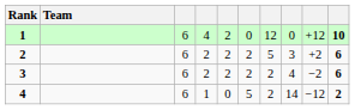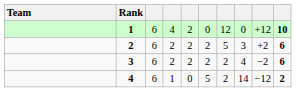columns swapped: Rank <-> Team
